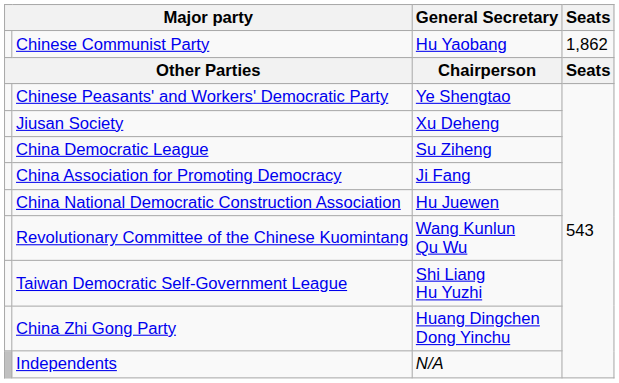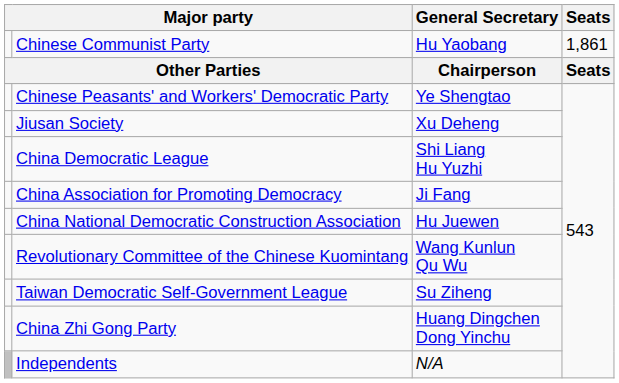Chinese Communist Party | Seats: 1,862 -> 1,861
China Democratic League | General Secretary: Su Ziheng -> Shi Liang Hu Yuzhi
Taiwan Democratic Self-Government League | General Secretary: Shi Liang Hu Yuzhi -> Su Ziheng
